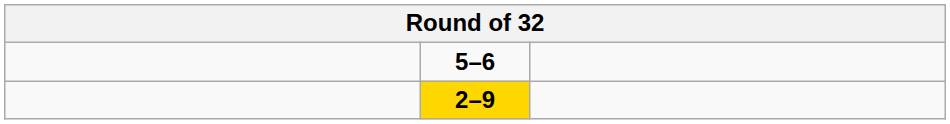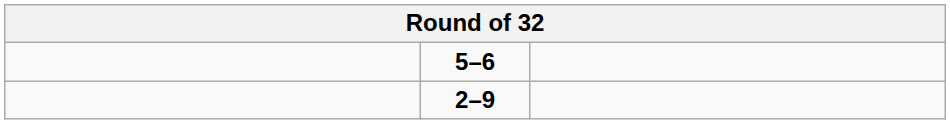row 3 | 5–6: gold background -> no background
